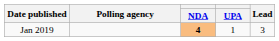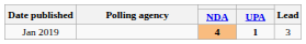Jan 2019 | UPA: normal -> bold
